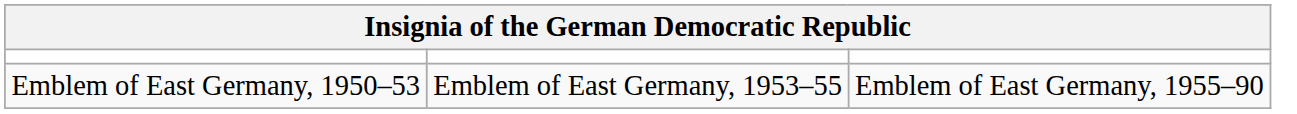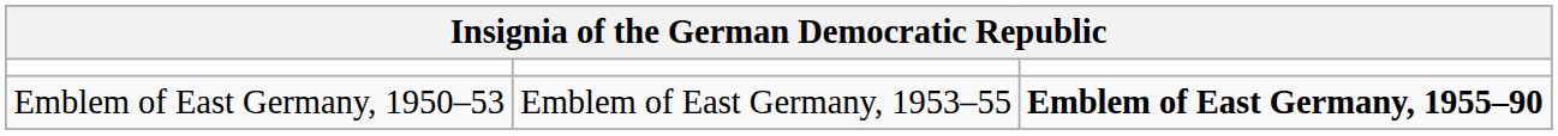Emblem of East Germany, 1950–53 | column 3: normal -> bold
